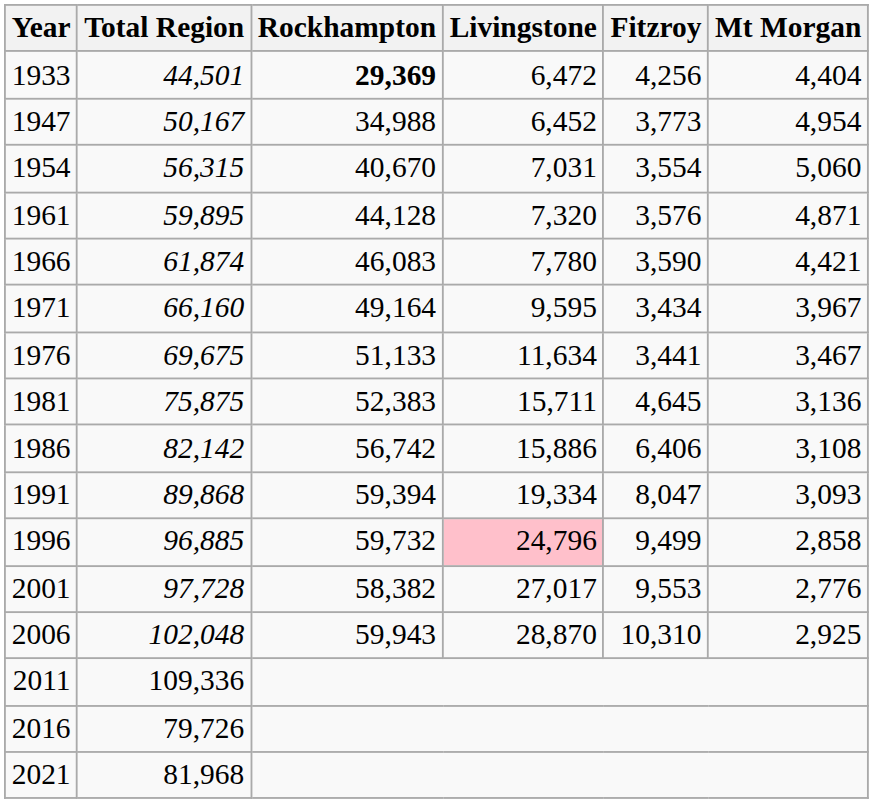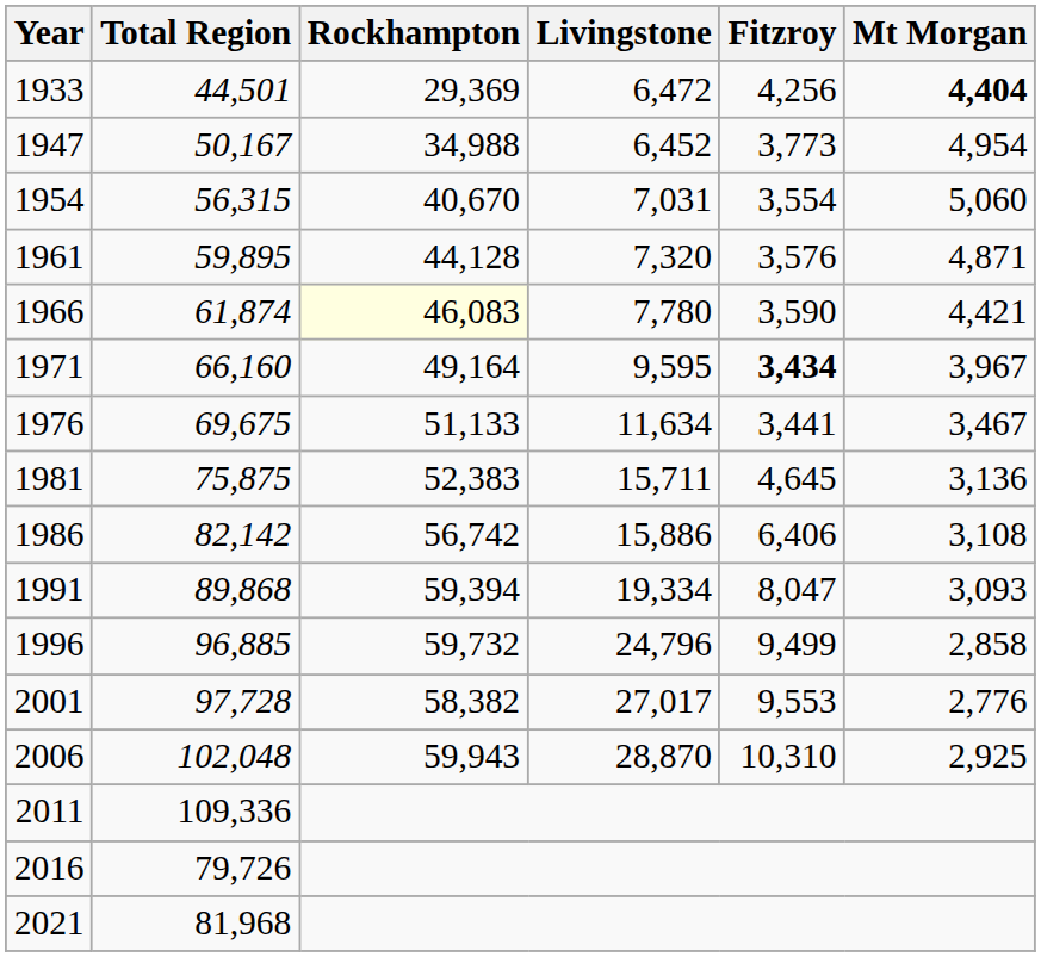1933 | Rockhampton: bold -> normal
1933 | Mt Morgan: normal -> bold
1966 | Rockhampton: no background -> lightyellow background
1971 | Fitzroy: normal -> bold
1996 | Livingstone: pink background -> no background
